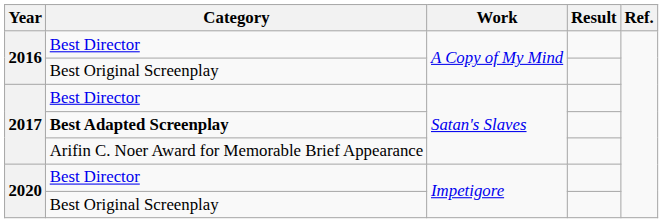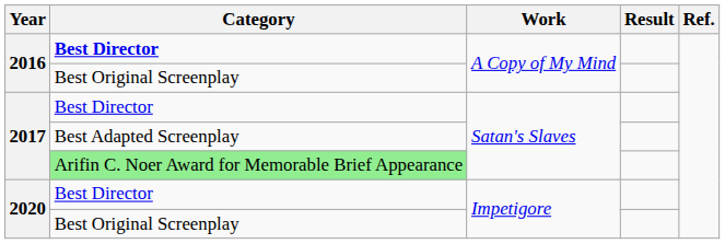2016 / Best Director | Category: normal -> bold
Best Adapted Screenplay | Category: bold -> normal
Arifin C. Noer Award for Memorable Brief Appearance | Category: no background -> lightgreen background
